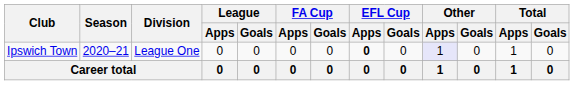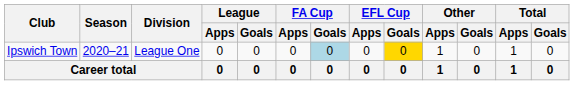Ipswich Town | FA Cup / Goals: no background -> lightblue background
Ipswich Town | EFL Cup / Apps: bold -> normal
Ipswich Town | EFL Cup / Goals: no background -> gold background
Ipswich Town | Other / Apps: lavender background -> no background
